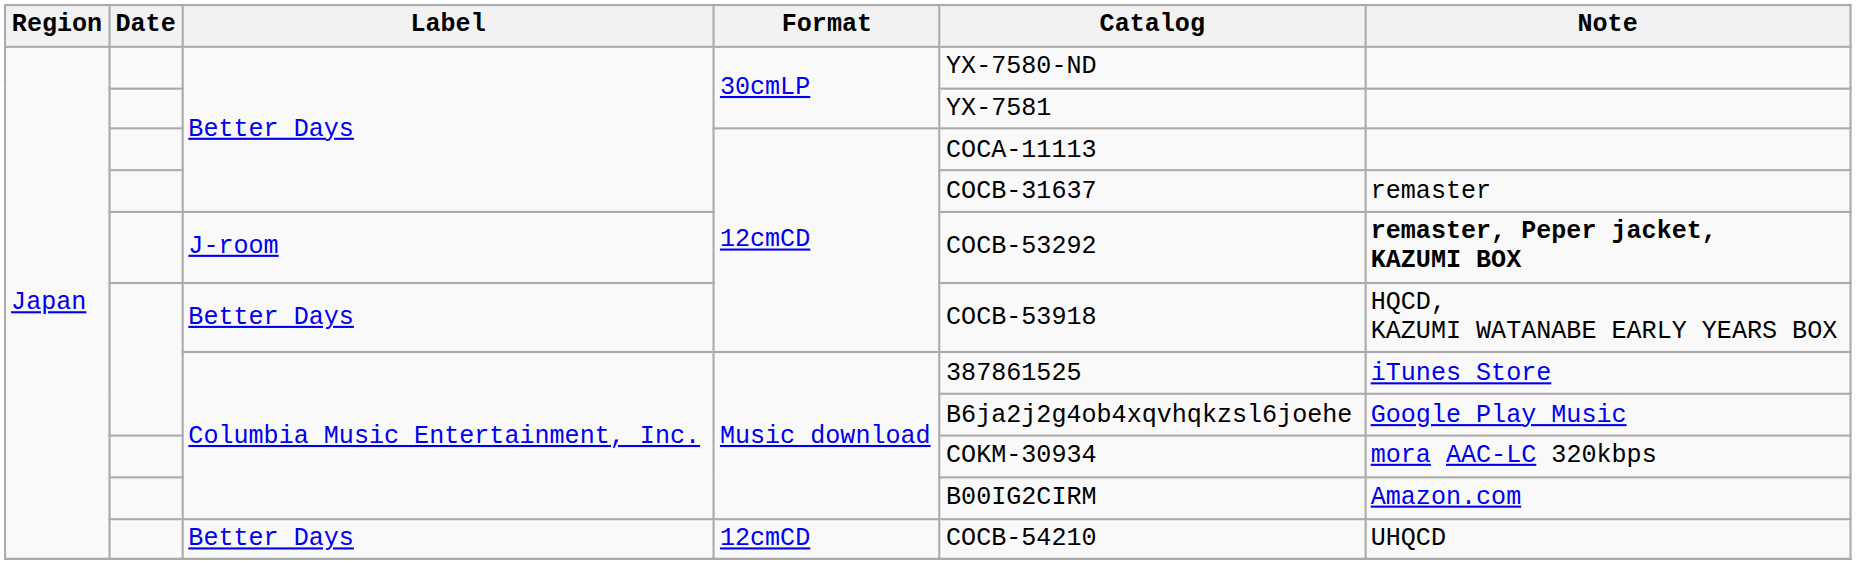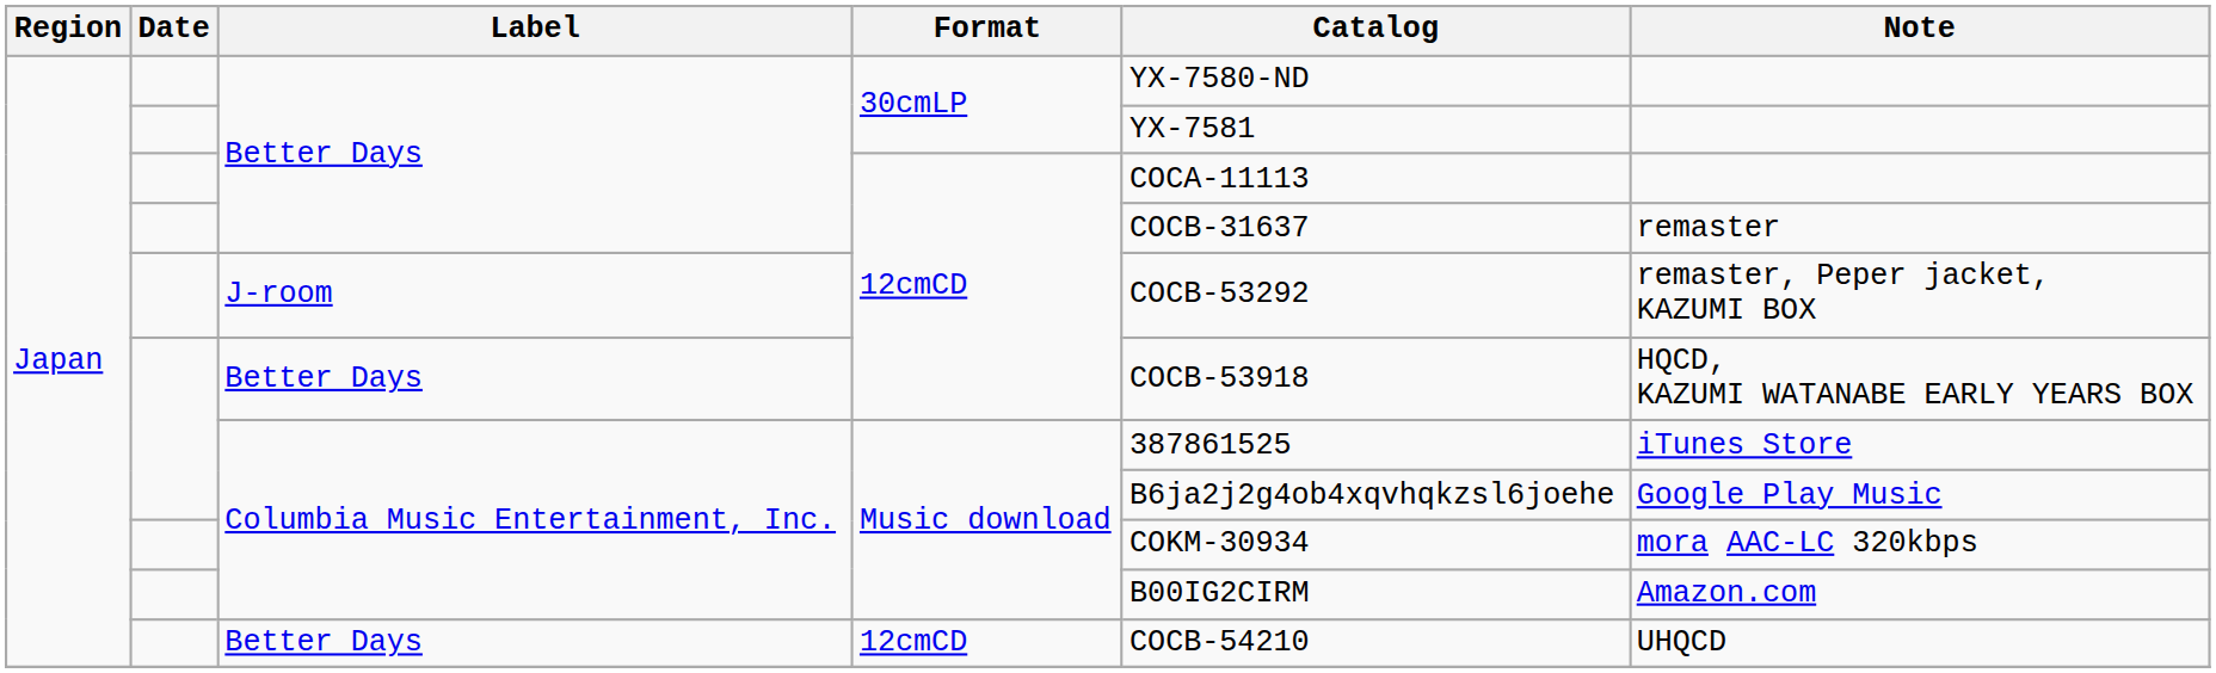J-room | Note: bold -> normal
